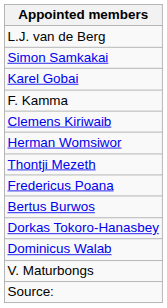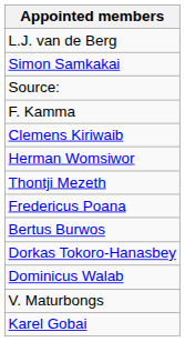row 4 | column 1: Karel Gobai -> Source:
row 14 | column 1: Source: -> Karel Gobai
